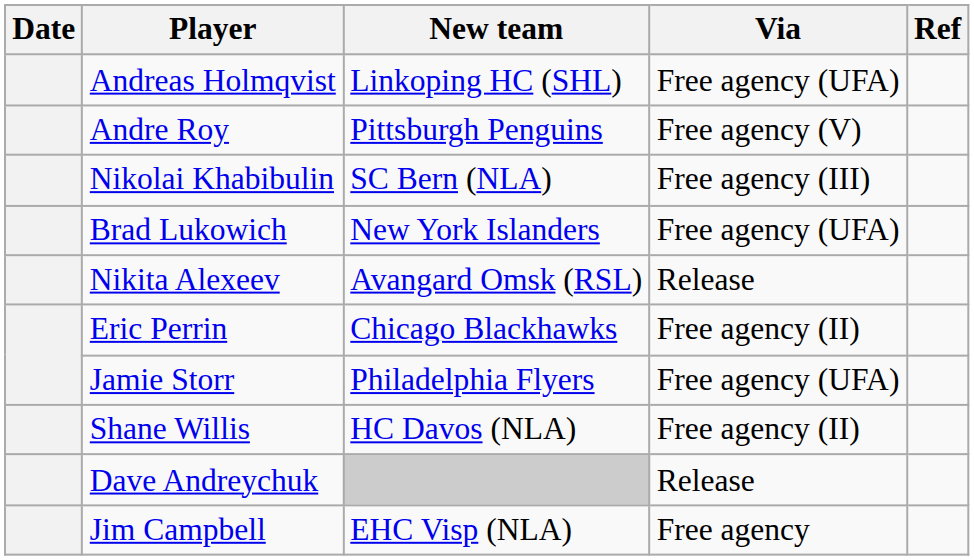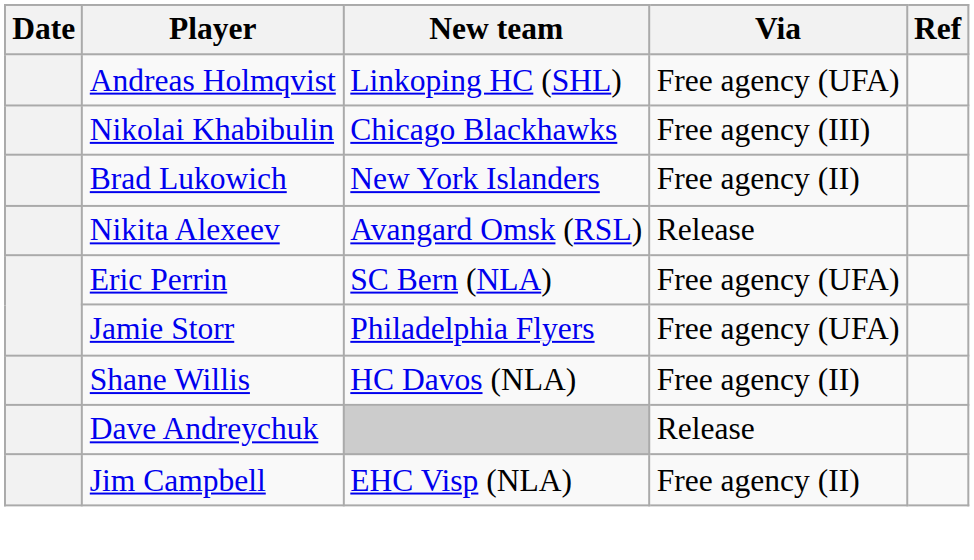- row: Andre Roy | Pittsburgh Penguins | Free agency (V)
Nikolai Khabibulin | New team: SC Bern (NLA) -> Chicago Blackhawks
Brad Lukowich | Via: Free agency (UFA) -> Free agency (II)
Eric Perrin | New team: Chicago Blackhawks -> SC Bern (NLA)
Eric Perrin | Via: Free agency (II) -> Free agency (UFA)
Jim Campbell | Via: Free agency -> Free agency (II)
